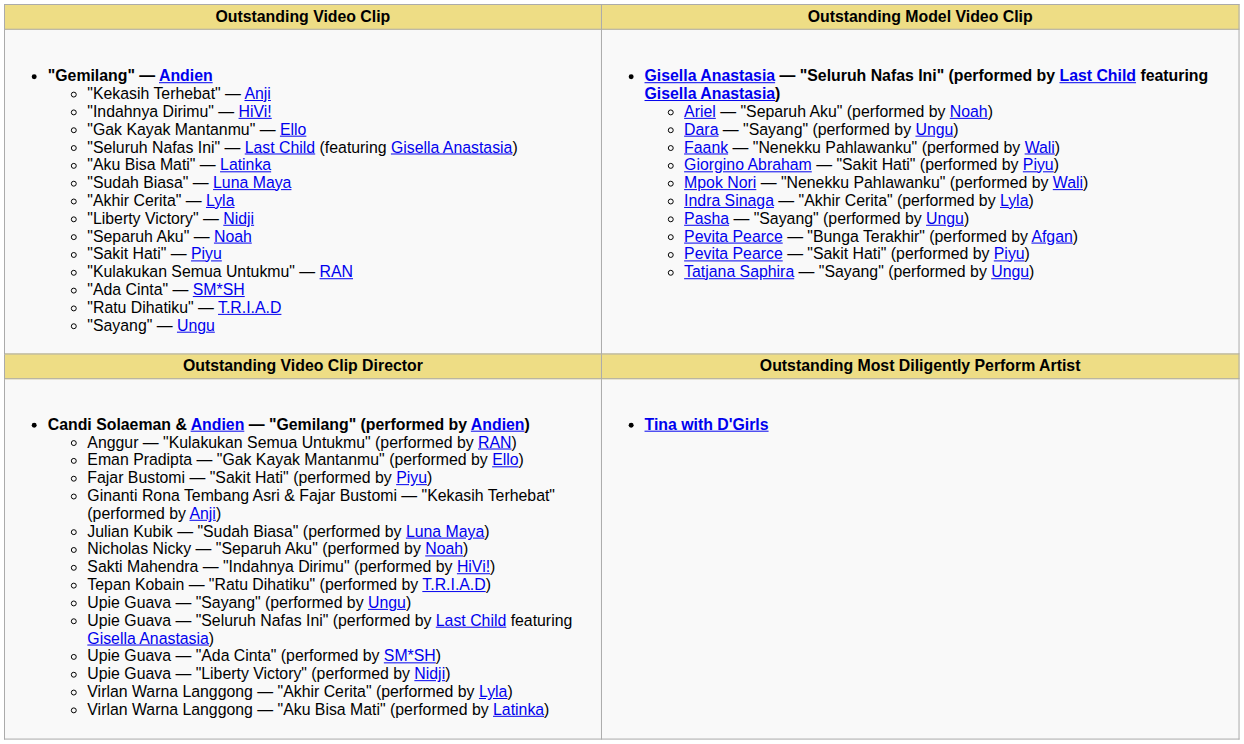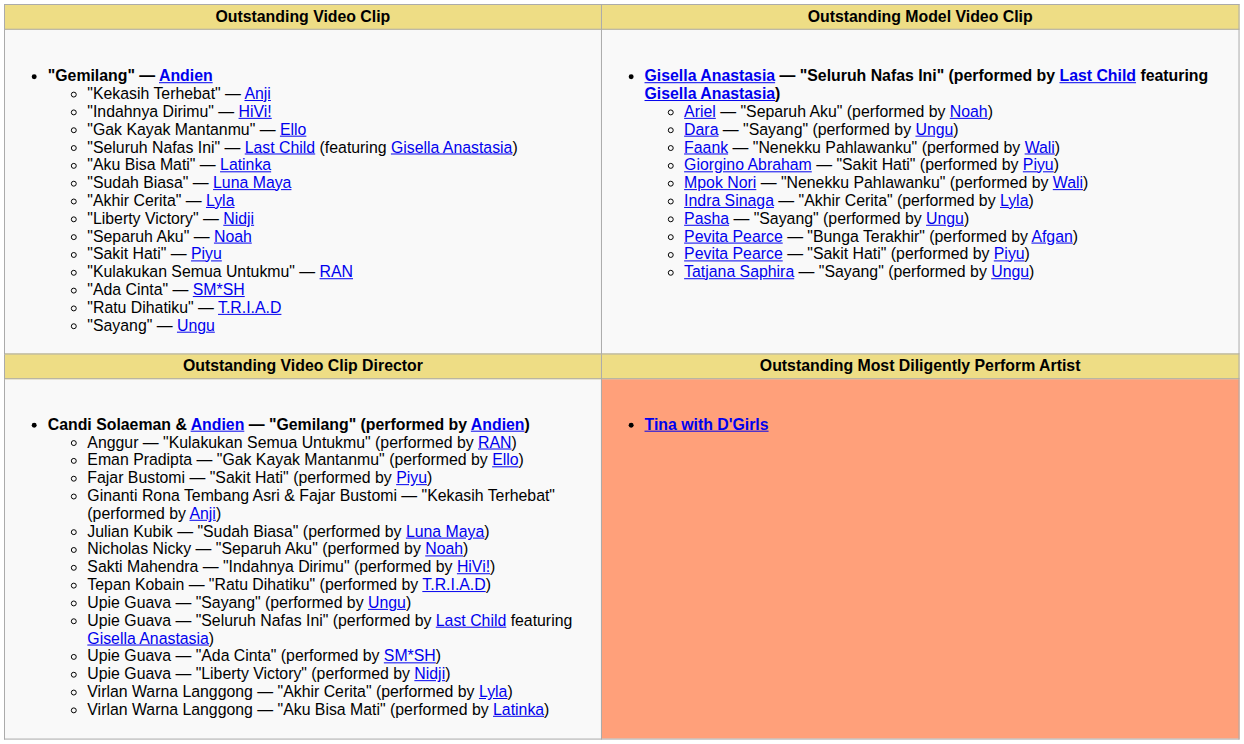row 4 | Outstanding Model Video Clip: no background -> lightsalmon background
